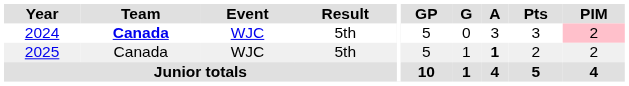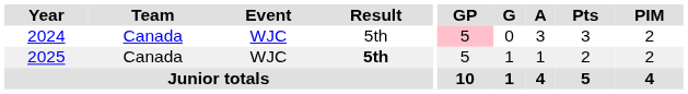2024 | Team: bold -> normal
2024 | GP: no background -> pink background
2024 | PIM: pink background -> no background
2025 | Result: normal -> bold
2025 | A: bold -> normal
